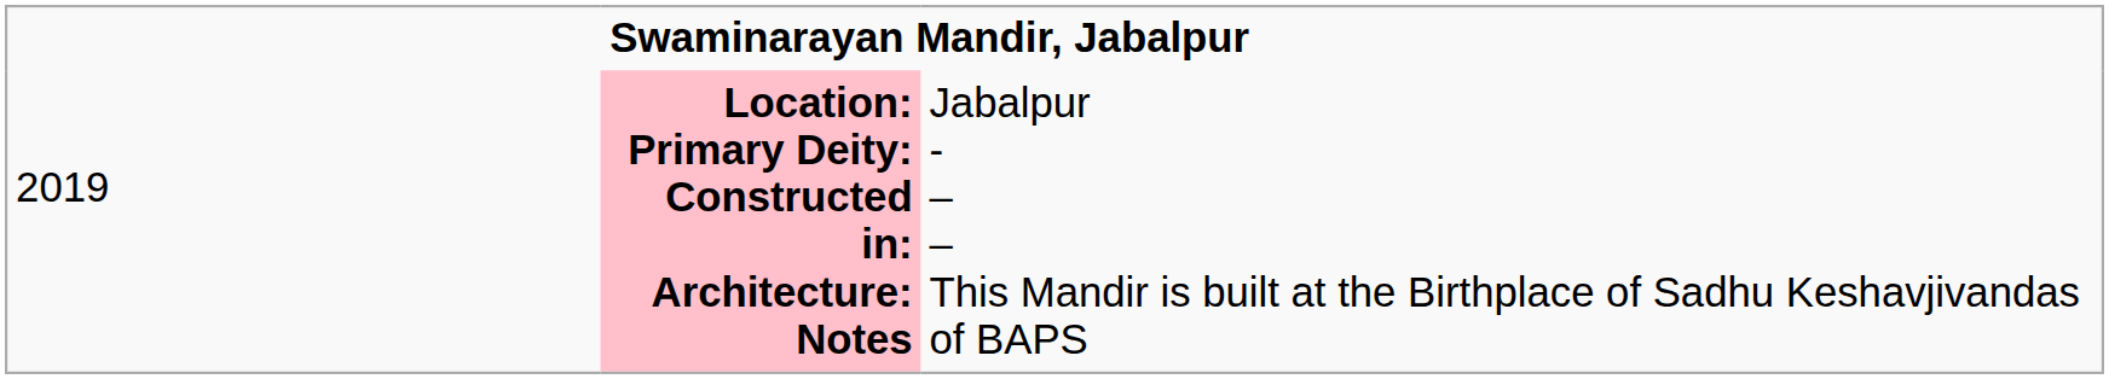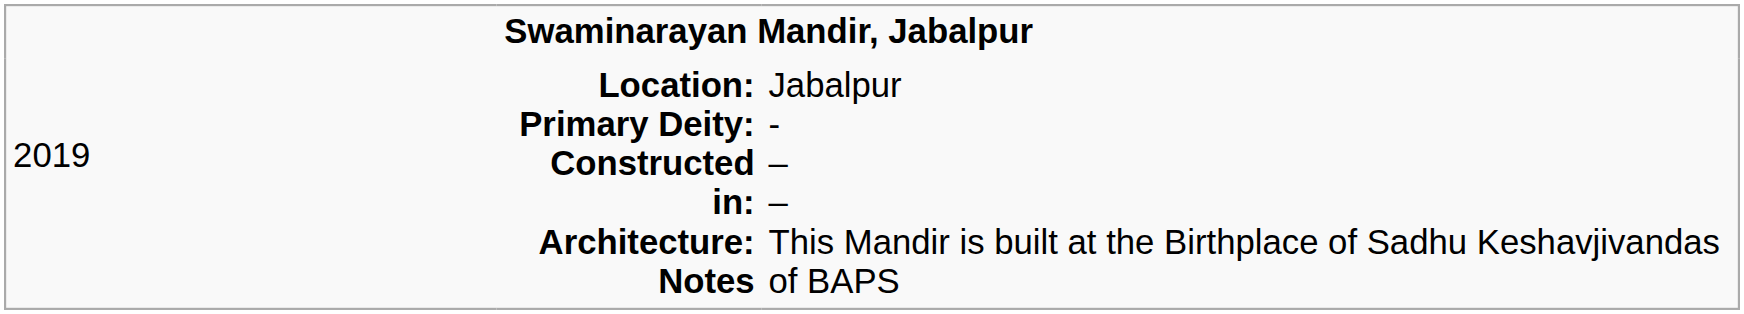Location: Primary Deity: Constructed in: Architecture: Notes | column 2: pink background -> no background
